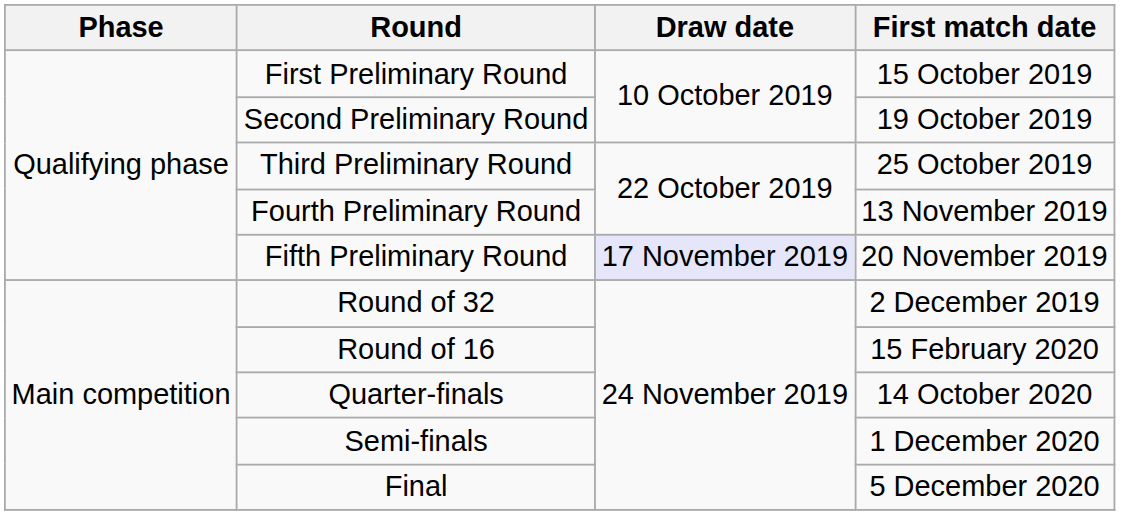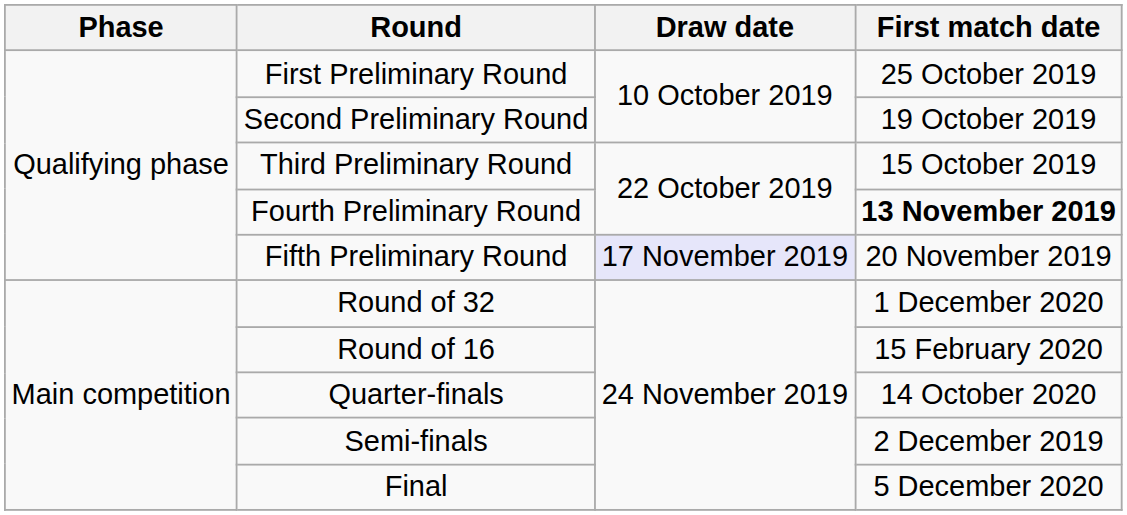First Preliminary Round | First match date: 15 October 2019 -> 25 October 2019
Third Preliminary Round | First match date: 25 October 2019 -> 15 October 2019
Fourth Preliminary Round | First match date: normal -> bold
Round of 32 | First match date: 2 December 2019 -> 1 December 2020
Semi-finals | First match date: 1 December 2020 -> 2 December 2019
